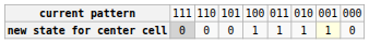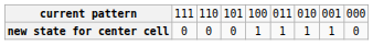new state for center cell | column 2: lightgrey background -> no background
new state for center cell | column 8: lightyellow background -> no background
